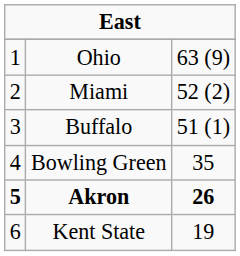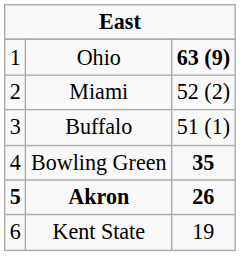Ohio | column 3: normal -> bold
Bowling Green | column 3: normal -> bold
